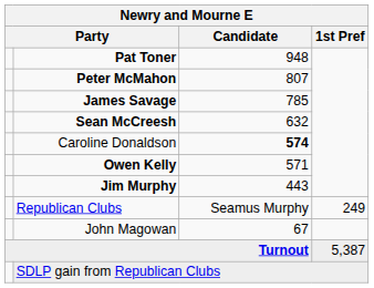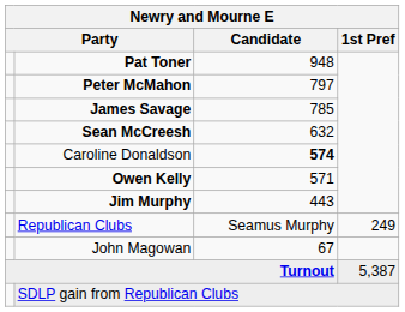Peter McMahon | Candidate: 807 -> 797
